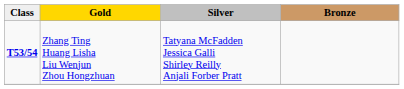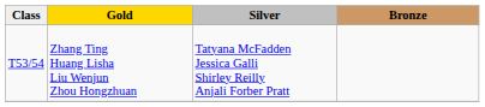Zhang Ting Huang Lisha Liu Wenjun Zhou Hongzhuan | Class: bold -> normal
